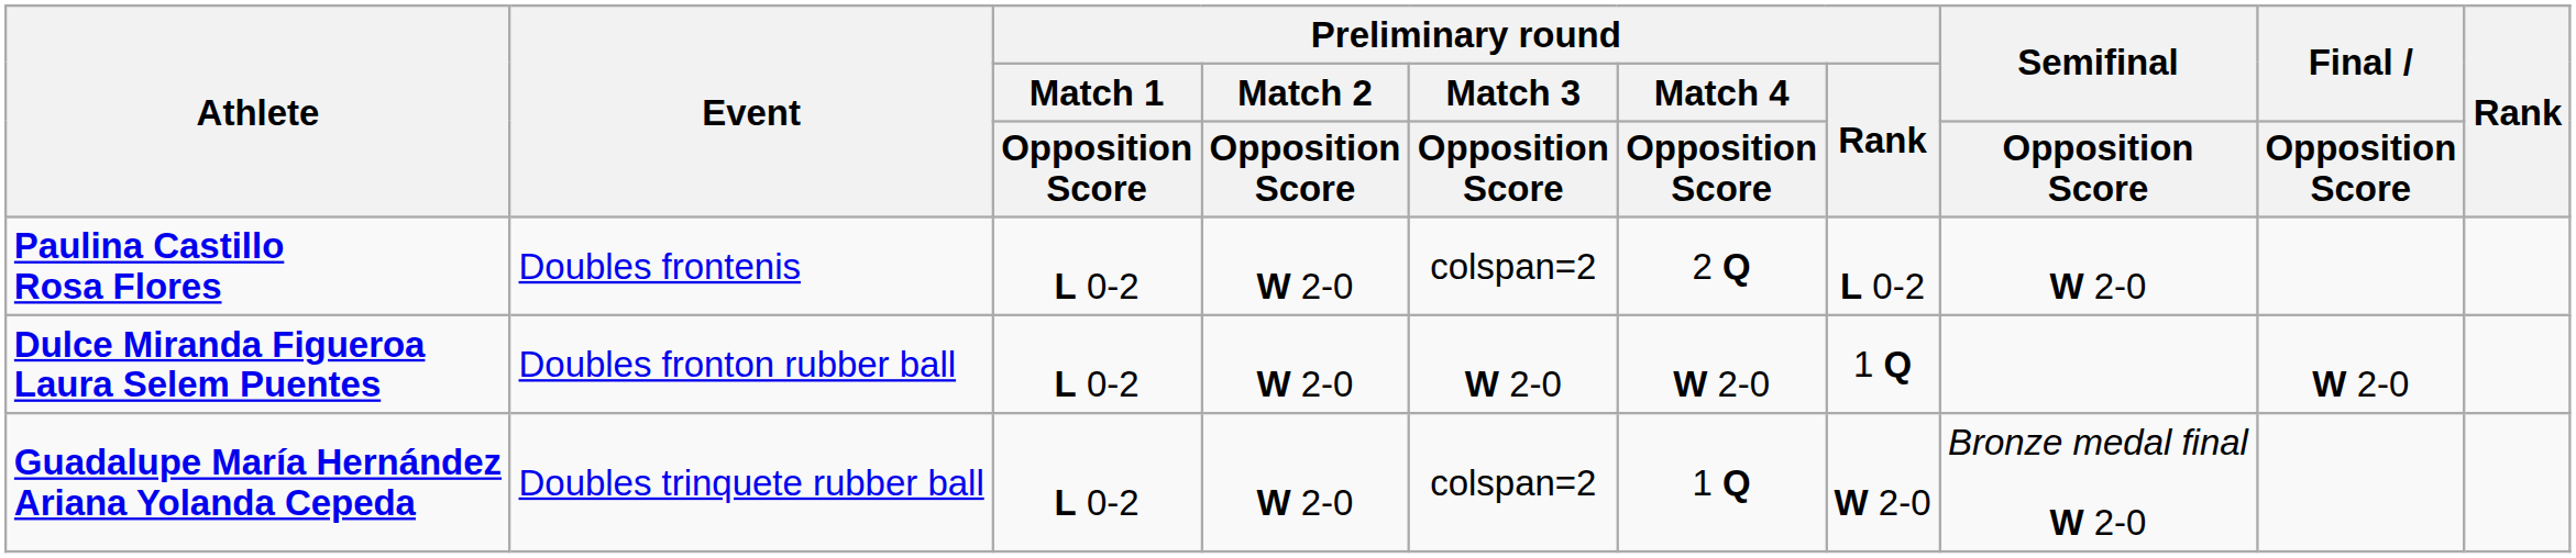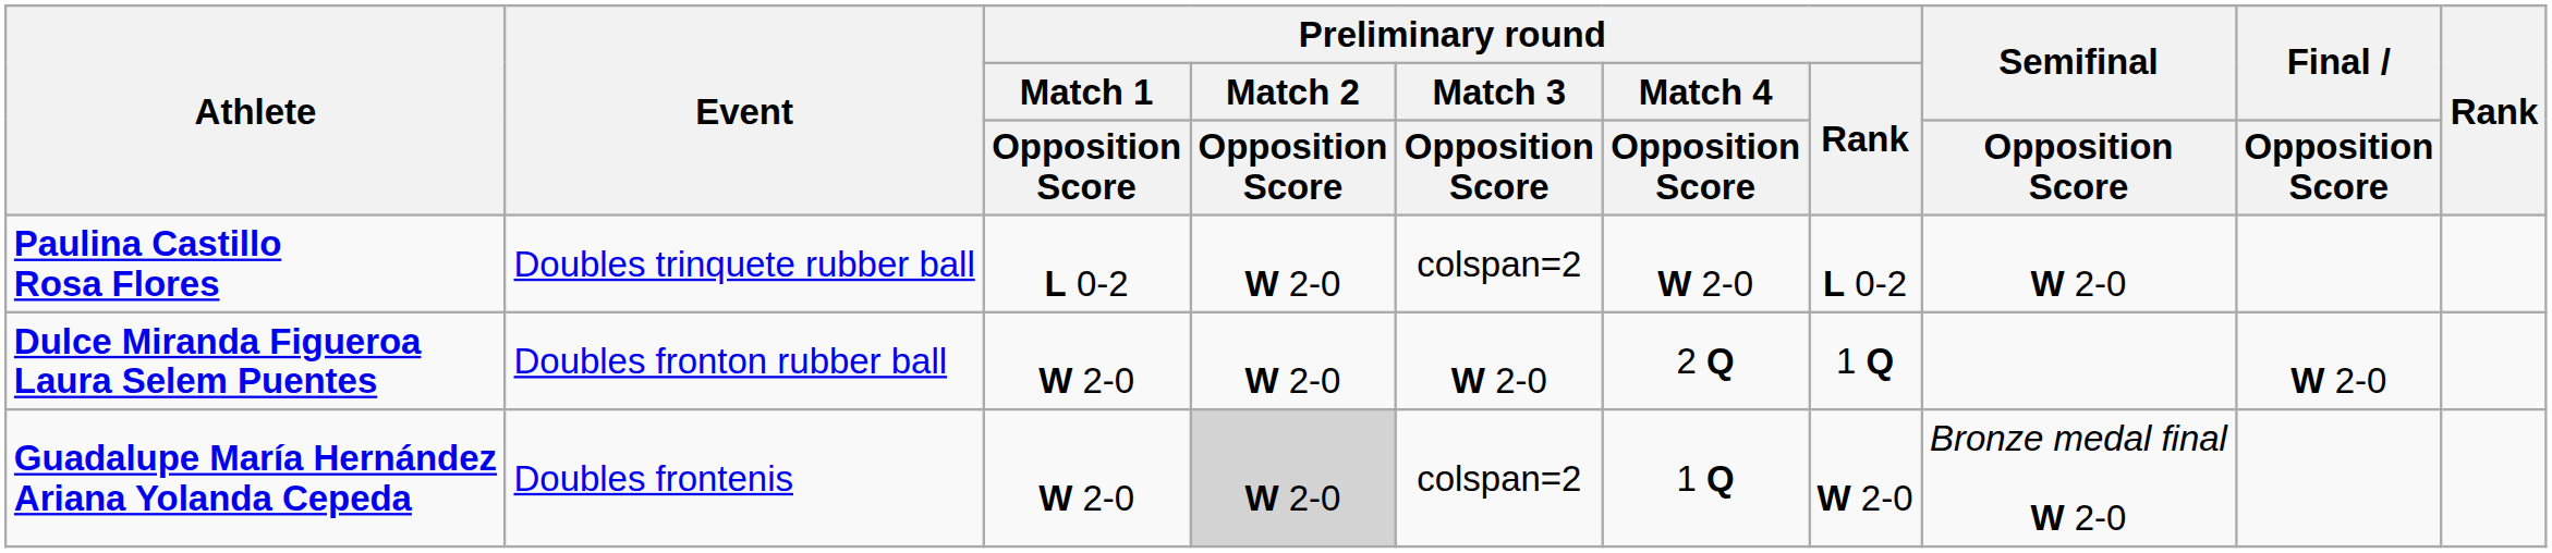Paulina Castillo Rosa Flores | Event: Doubles frontenis -> Doubles trinquete rubber ball
Paulina Castillo Rosa Flores | Preliminary round / Match 4 / Opposition Score: 2 Q -> W 2-0
Dulce Miranda Figueroa Laura Selem Puentes | Preliminary round / Match 1 / Opposition Score: L 0-2 -> W 2-0
Dulce Miranda Figueroa Laura Selem Puentes | Preliminary round / Match 4 / Opposition Score: W 2-0 -> 2 Q
Guadalupe María Hernández Ariana Yolanda Cepeda | Event: Doubles trinquete rubber ball -> Doubles frontenis
Guadalupe María Hernández Ariana Yolanda Cepeda | Preliminary round / Match 1 / Opposition Score: L 0-2 -> W 2-0
Guadalupe María Hernández Ariana Yolanda Cepeda | Preliminary round / Match 2 / Opposition Score: no background -> lightgrey background
